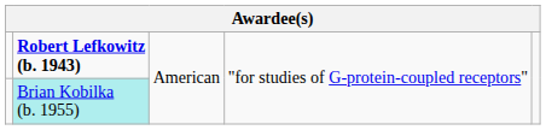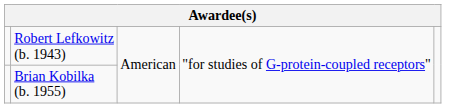Robert Lefkowitz (b. 1943) | column 2: bold -> normal
Brian Kobilka (b. 1955) | column 2: paleturquoise background -> no background
